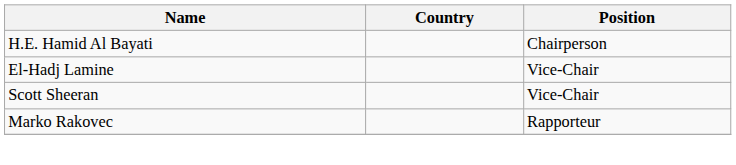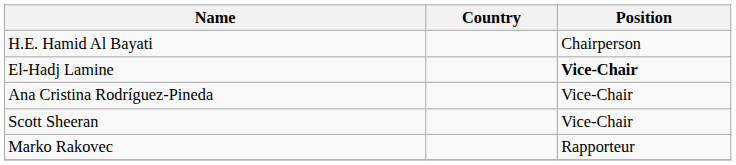El-Hadj Lamine | Position: normal -> bold
+ row: Ana Cristina Rodríguez-Pineda | Vice-Chair
